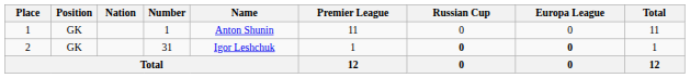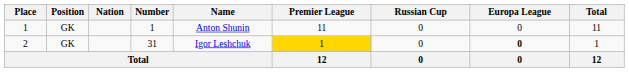2 | Premier League: no background -> gold background
2 | Russian Cup: bold -> normal
